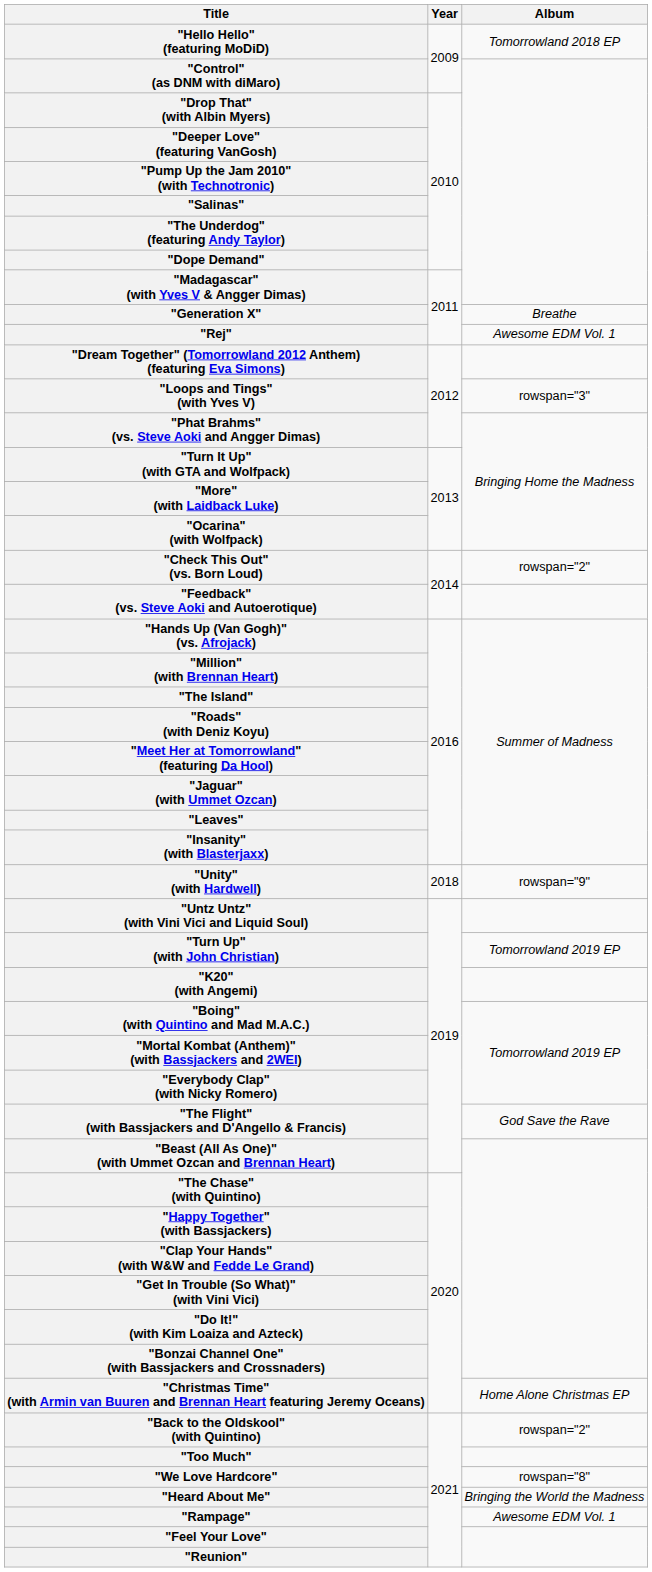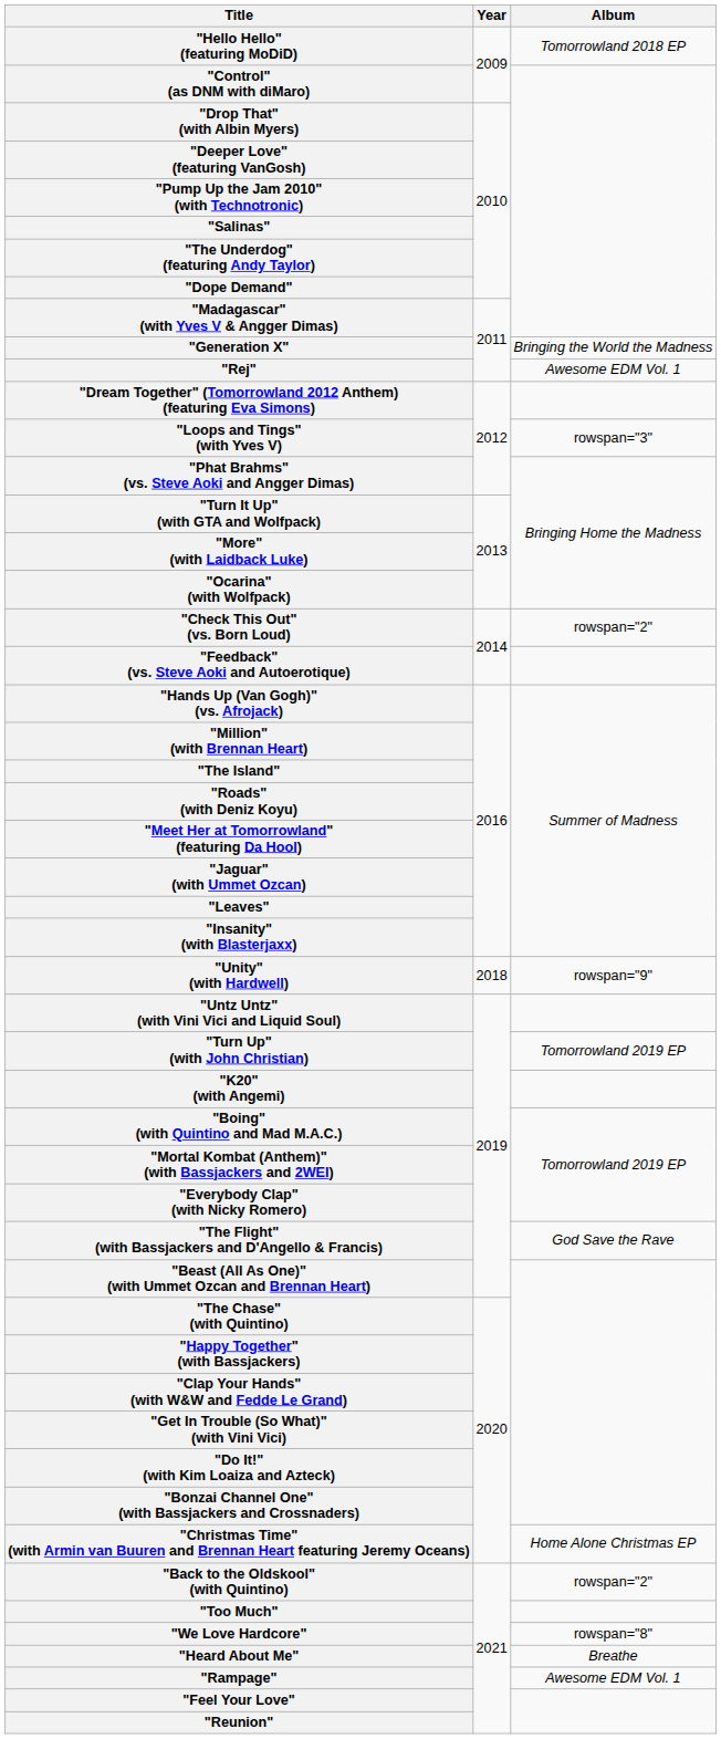"Generation X" | Album: Breathe -> Bringing the World the Madness
"Heard About Me" | Album: Bringing the World the Madness -> Breathe
